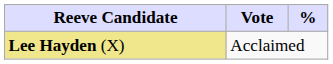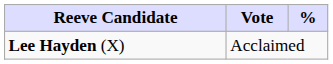Lee Hayden (X) | Reeve Candidate: khaki background -> no background
